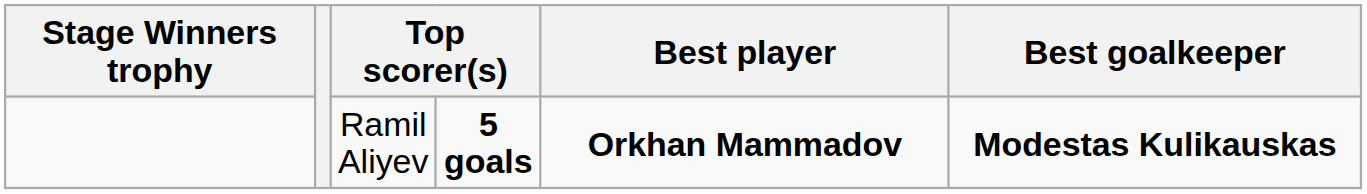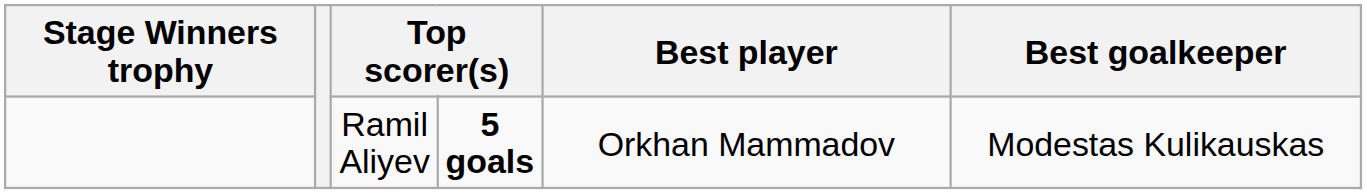Ramil Aliyev | Best player: bold -> normal
Ramil Aliyev | Best goalkeeper: bold -> normal
